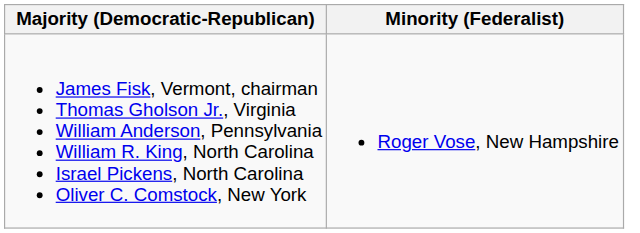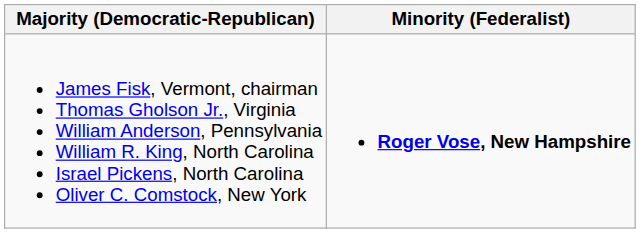row 2 | Minority (Federalist): normal -> bold
